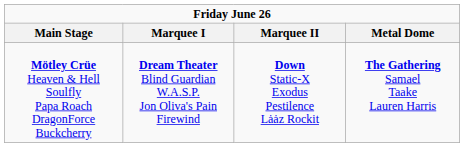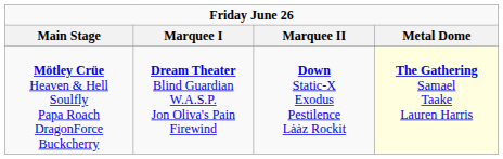row 3 | Metal Dome: no background -> lightyellow background
